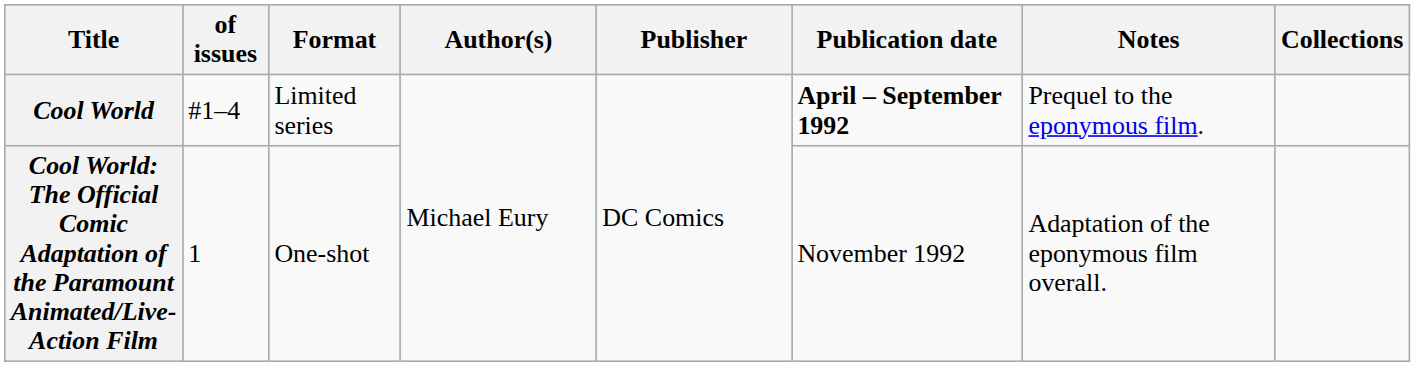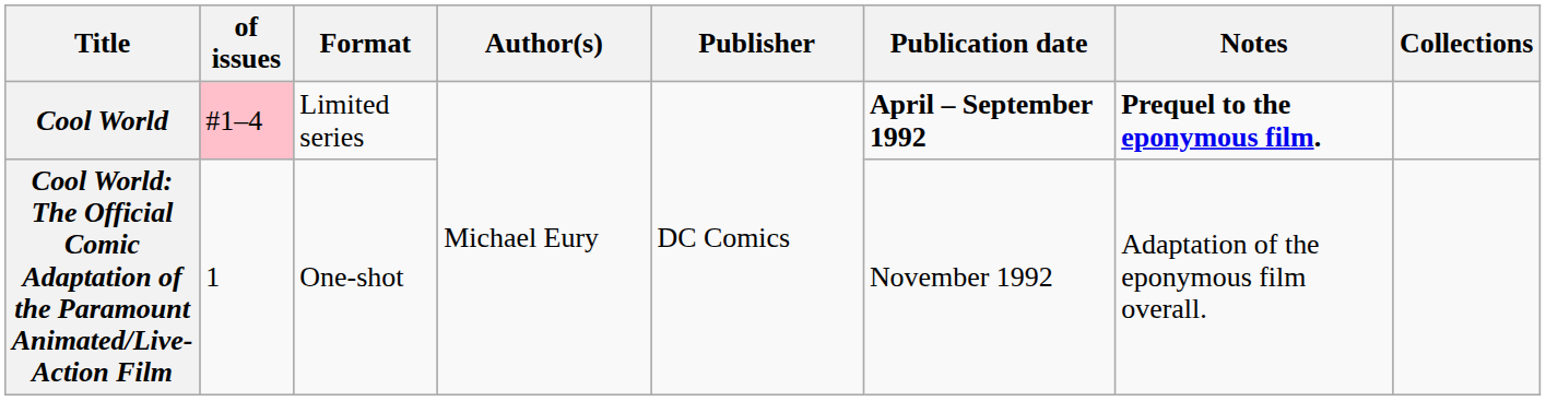Cool World | of issues: no background -> pink background
Cool World | Notes: normal -> bold
